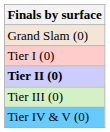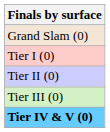row 4 | column 1: bold -> normal
row 6 | column 1: normal -> bold
